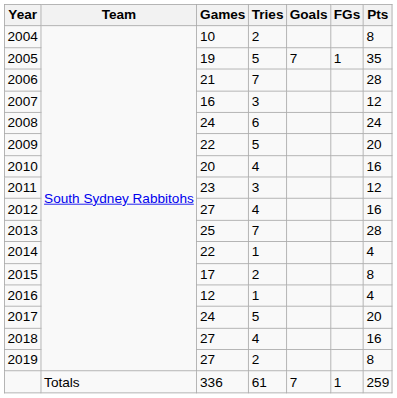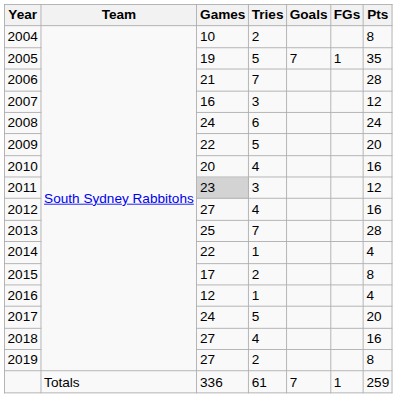2011 | Games: no background -> lightgrey background
